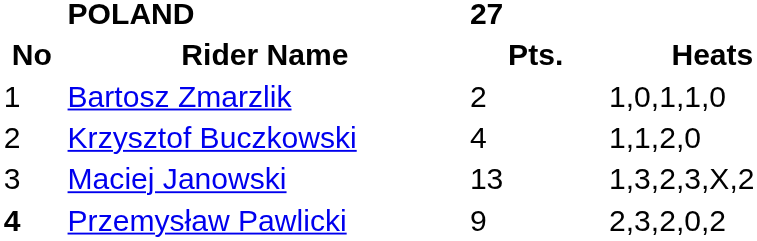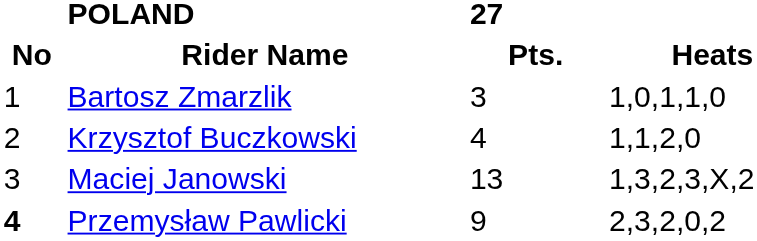Bartosz Zmarzlik | 27 / Pts.: 2 -> 3
